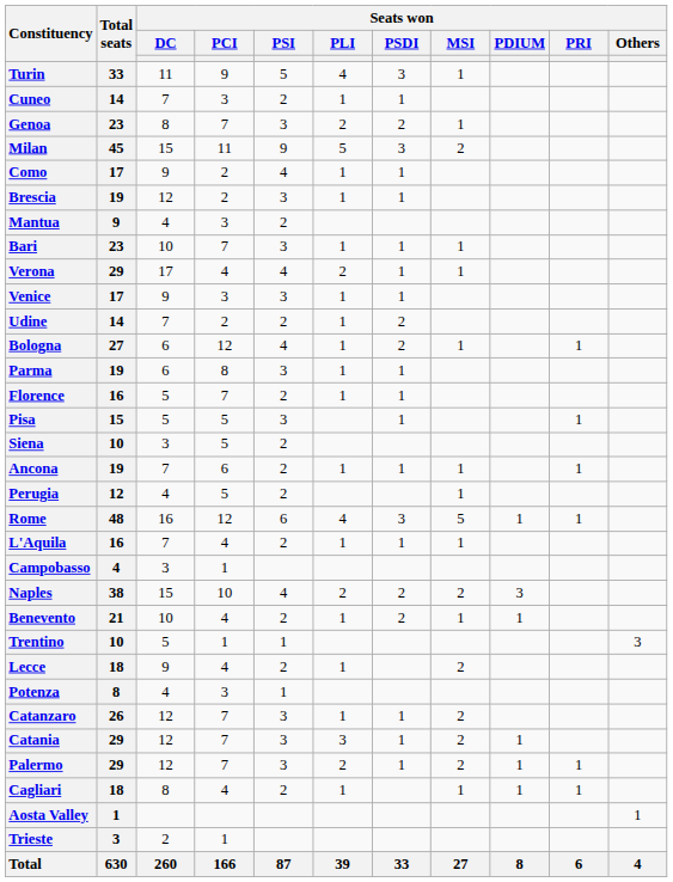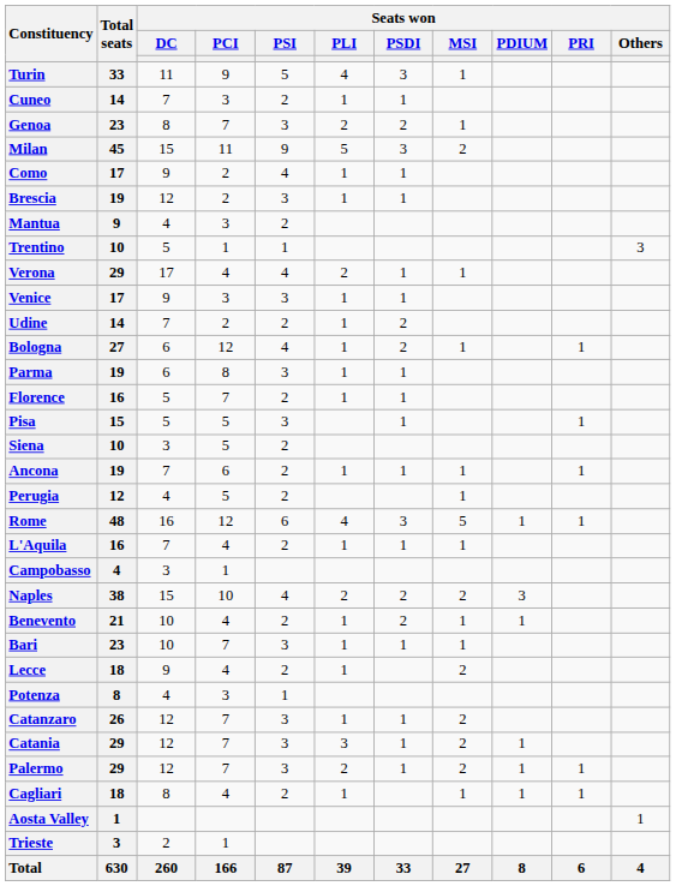rows swapped: Trentino <-> Bari
